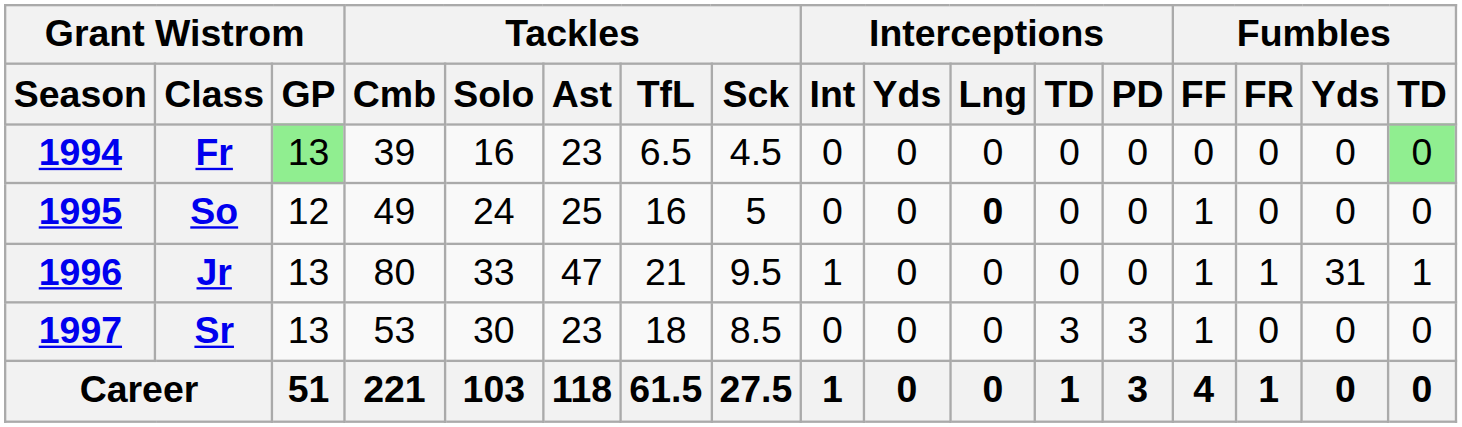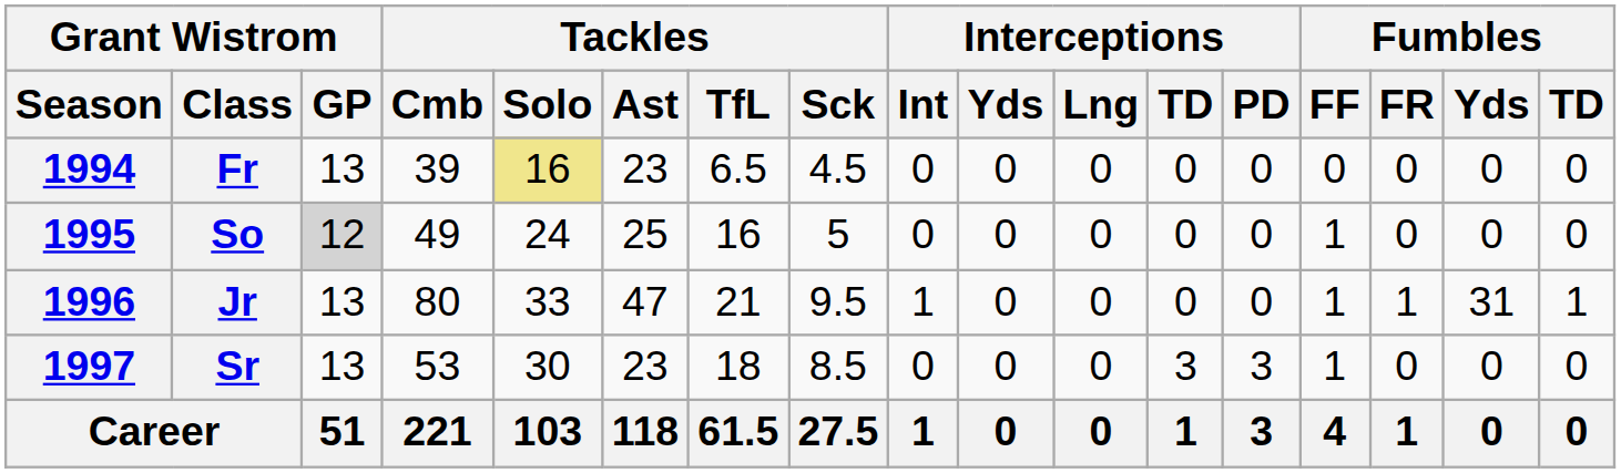Fr | Grant Wistrom / GP: lightgreen background -> no background
Fr | Tackles / Solo: no background -> khaki background
Fr | Fumbles / TD: lightgreen background -> no background
So | Grant Wistrom / GP: no background -> lightgrey background
So | Interceptions / Lng: bold -> normal
